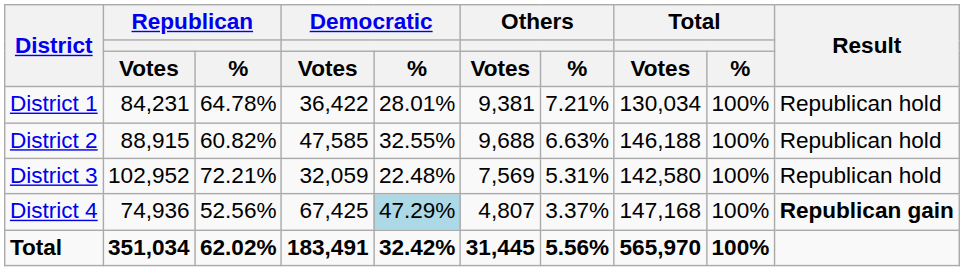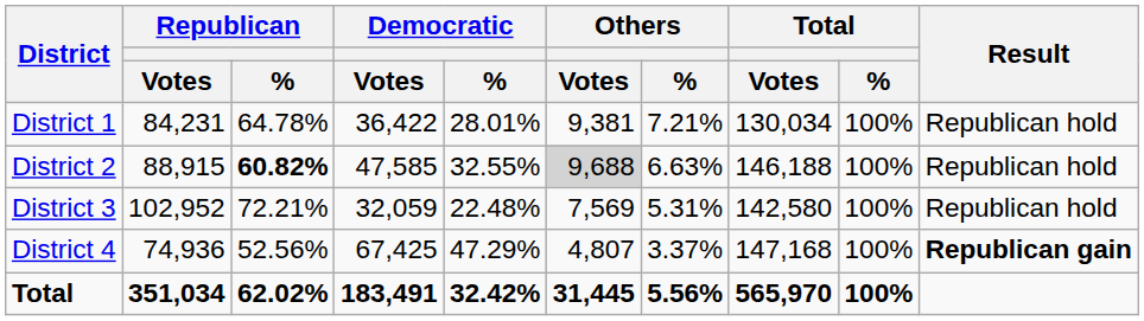District 2 | Republican / %: normal -> bold
District 2 | Others / Votes: no background -> lightgrey background
District 4 | Democratic / %: lightblue background -> no background
